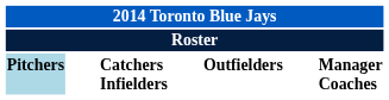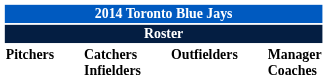Pitchers | column 1: lightblue background -> no background
